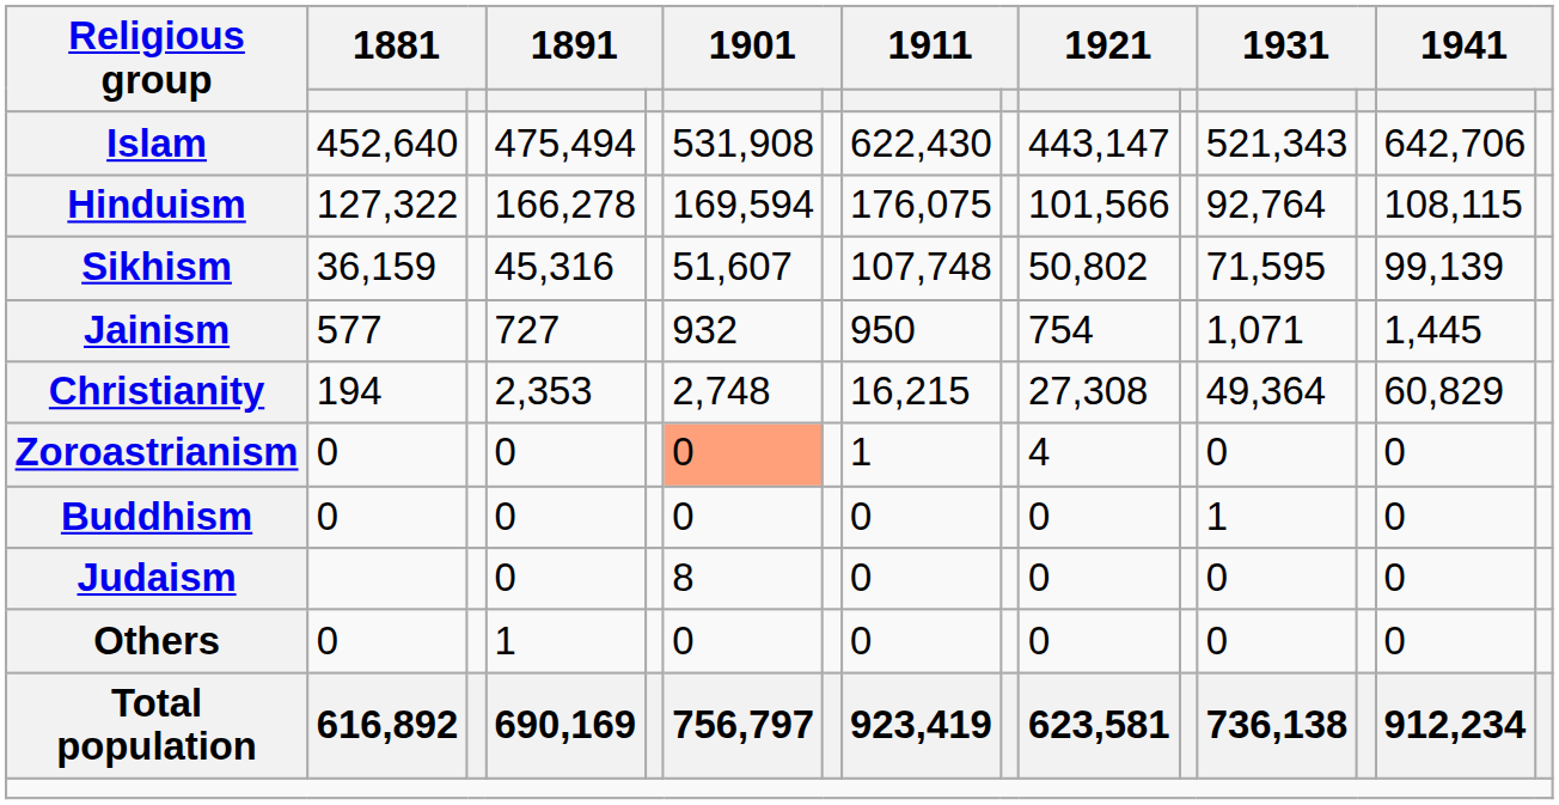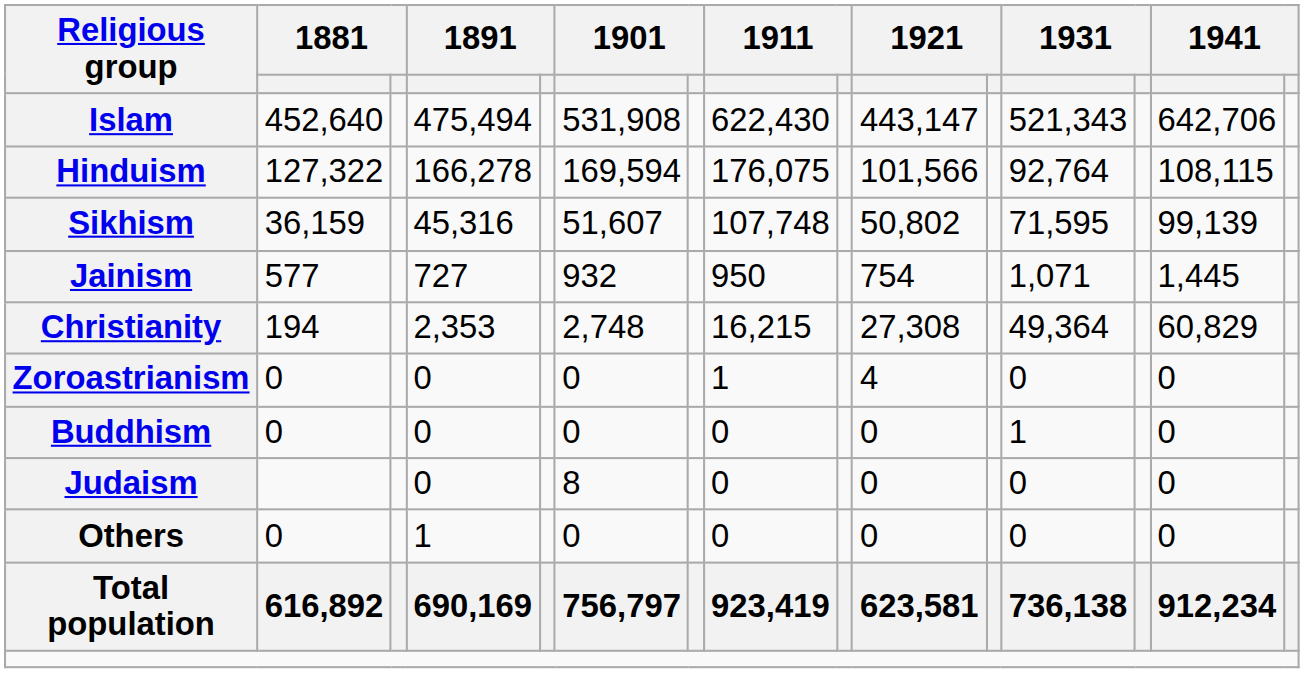Zoroastrianism | column 6: lightsalmon background -> no background
